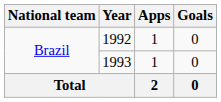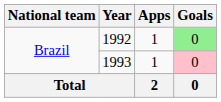1992 | Goals: no background -> lightgreen background
1993 | Goals: no background -> pink background
